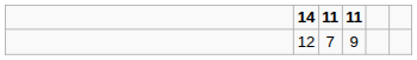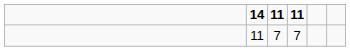row 2 | 14: 12 -> 11
row 2 | column 4: 9 -> 7
